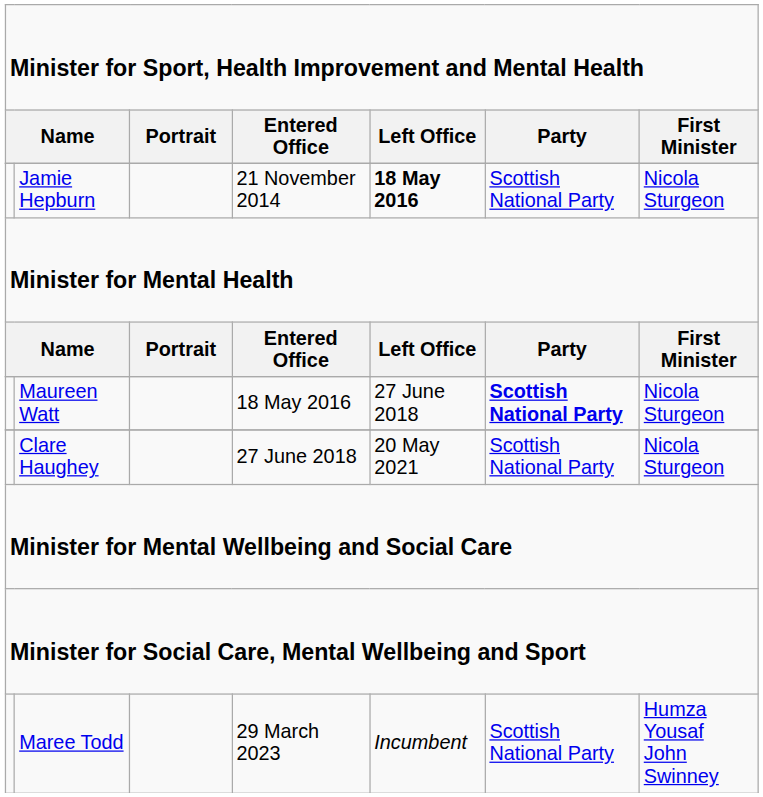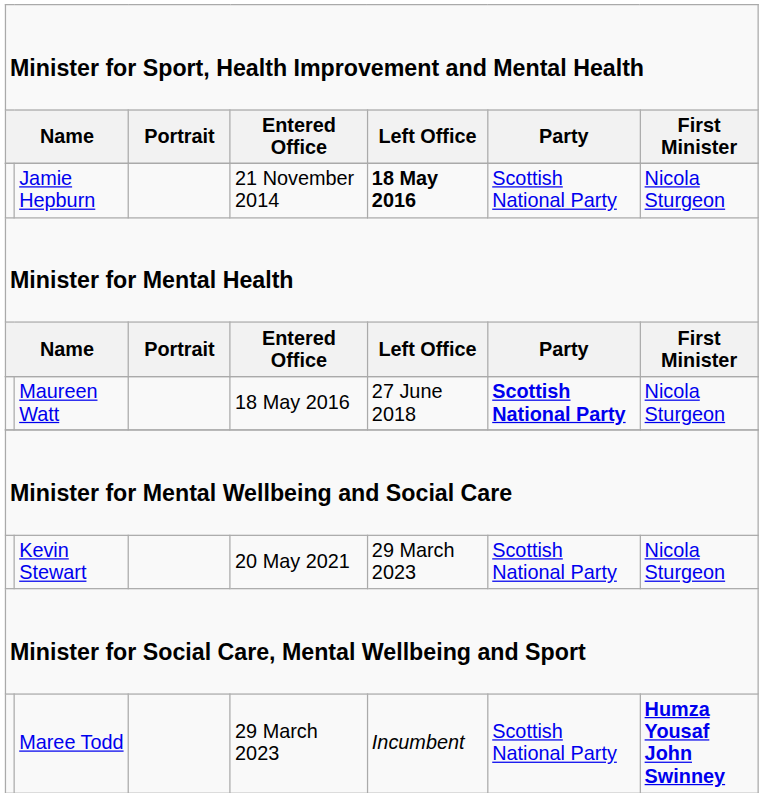- row: Clare Haughey | 27 June 2018 | 20 May 2021 | Scottish National Party | Nicola Sturgeon
+ row: Kevin Stewart | 20 May 2021 | 29 March 2023 | Scottish National Party | Nicola Sturgeon
Maree Todd | column 7: normal -> bold
